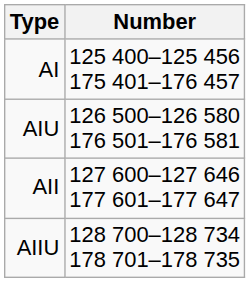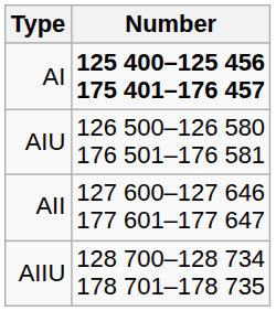AI | Number: normal -> bold
